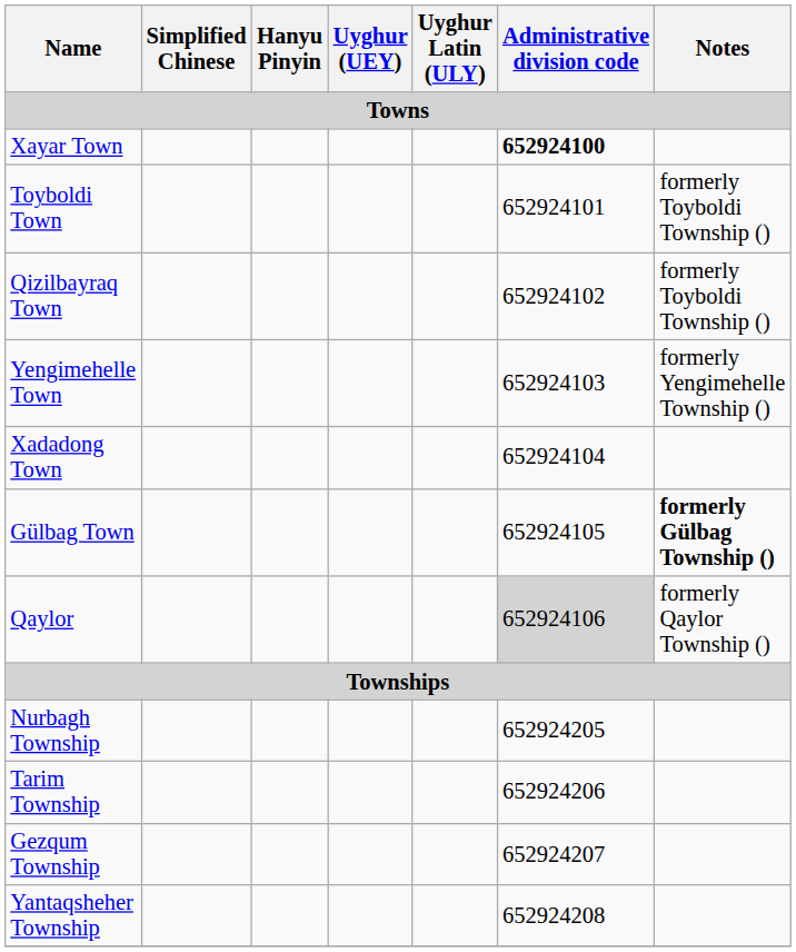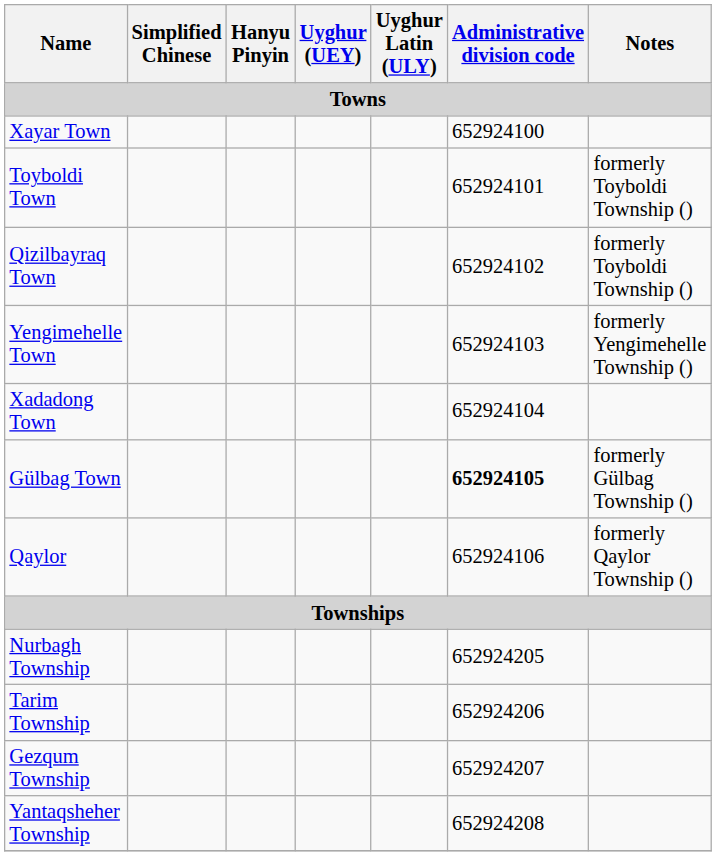Xayar Town | Administrative division code: bold -> normal
Gülbag Town | Administrative division code: normal -> bold
Gülbag Town | Notes: bold -> normal
Qaylor | Administrative division code: lightgrey background -> no background
